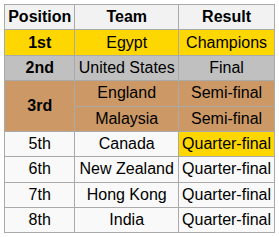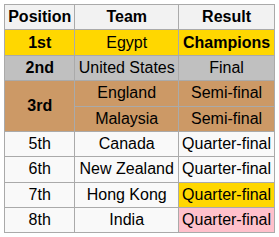Egypt | Result: normal -> bold
Canada | Result: gold background -> no background
Hong Kong | Result: no background -> gold background
India | Result: no background -> pink background
